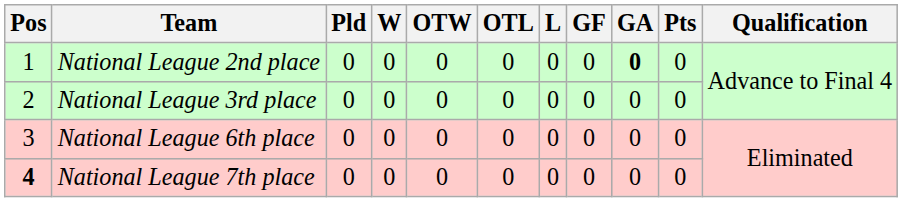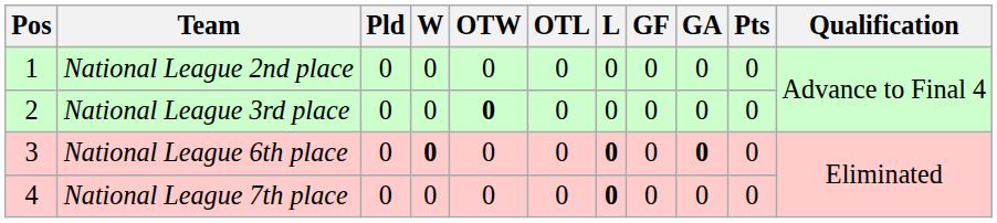National League 2nd place | GA: bold -> normal
National League 3rd place | OTW: normal -> bold
National League 6th place | W: normal -> bold
National League 6th place | L: normal -> bold
National League 6th place | GA: normal -> bold
National League 7th place | Pos: bold -> normal
National League 7th place | L: normal -> bold
